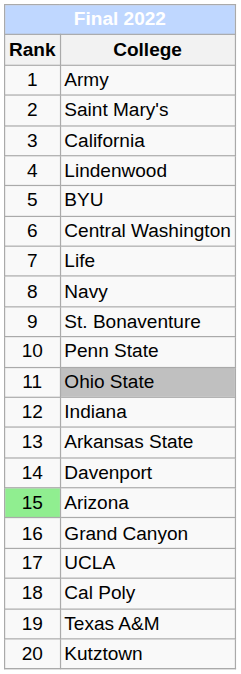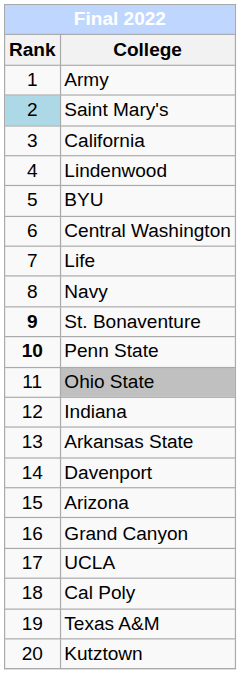Saint Mary's | Rank: no background -> lightblue background
St. Bonaventure | Rank: normal -> bold
Penn State | Rank: normal -> bold
Arizona | Rank: lightgreen background -> no background
